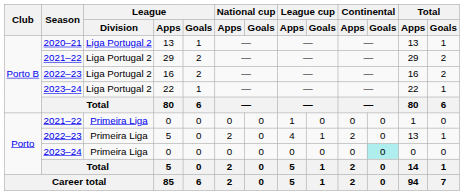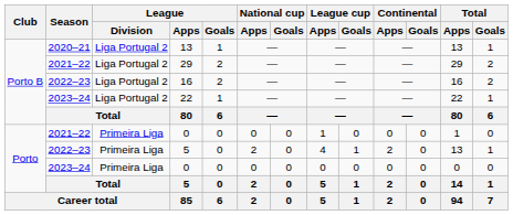2023–24 / 0 | Continental / Goals: paleturquoise background -> no background
